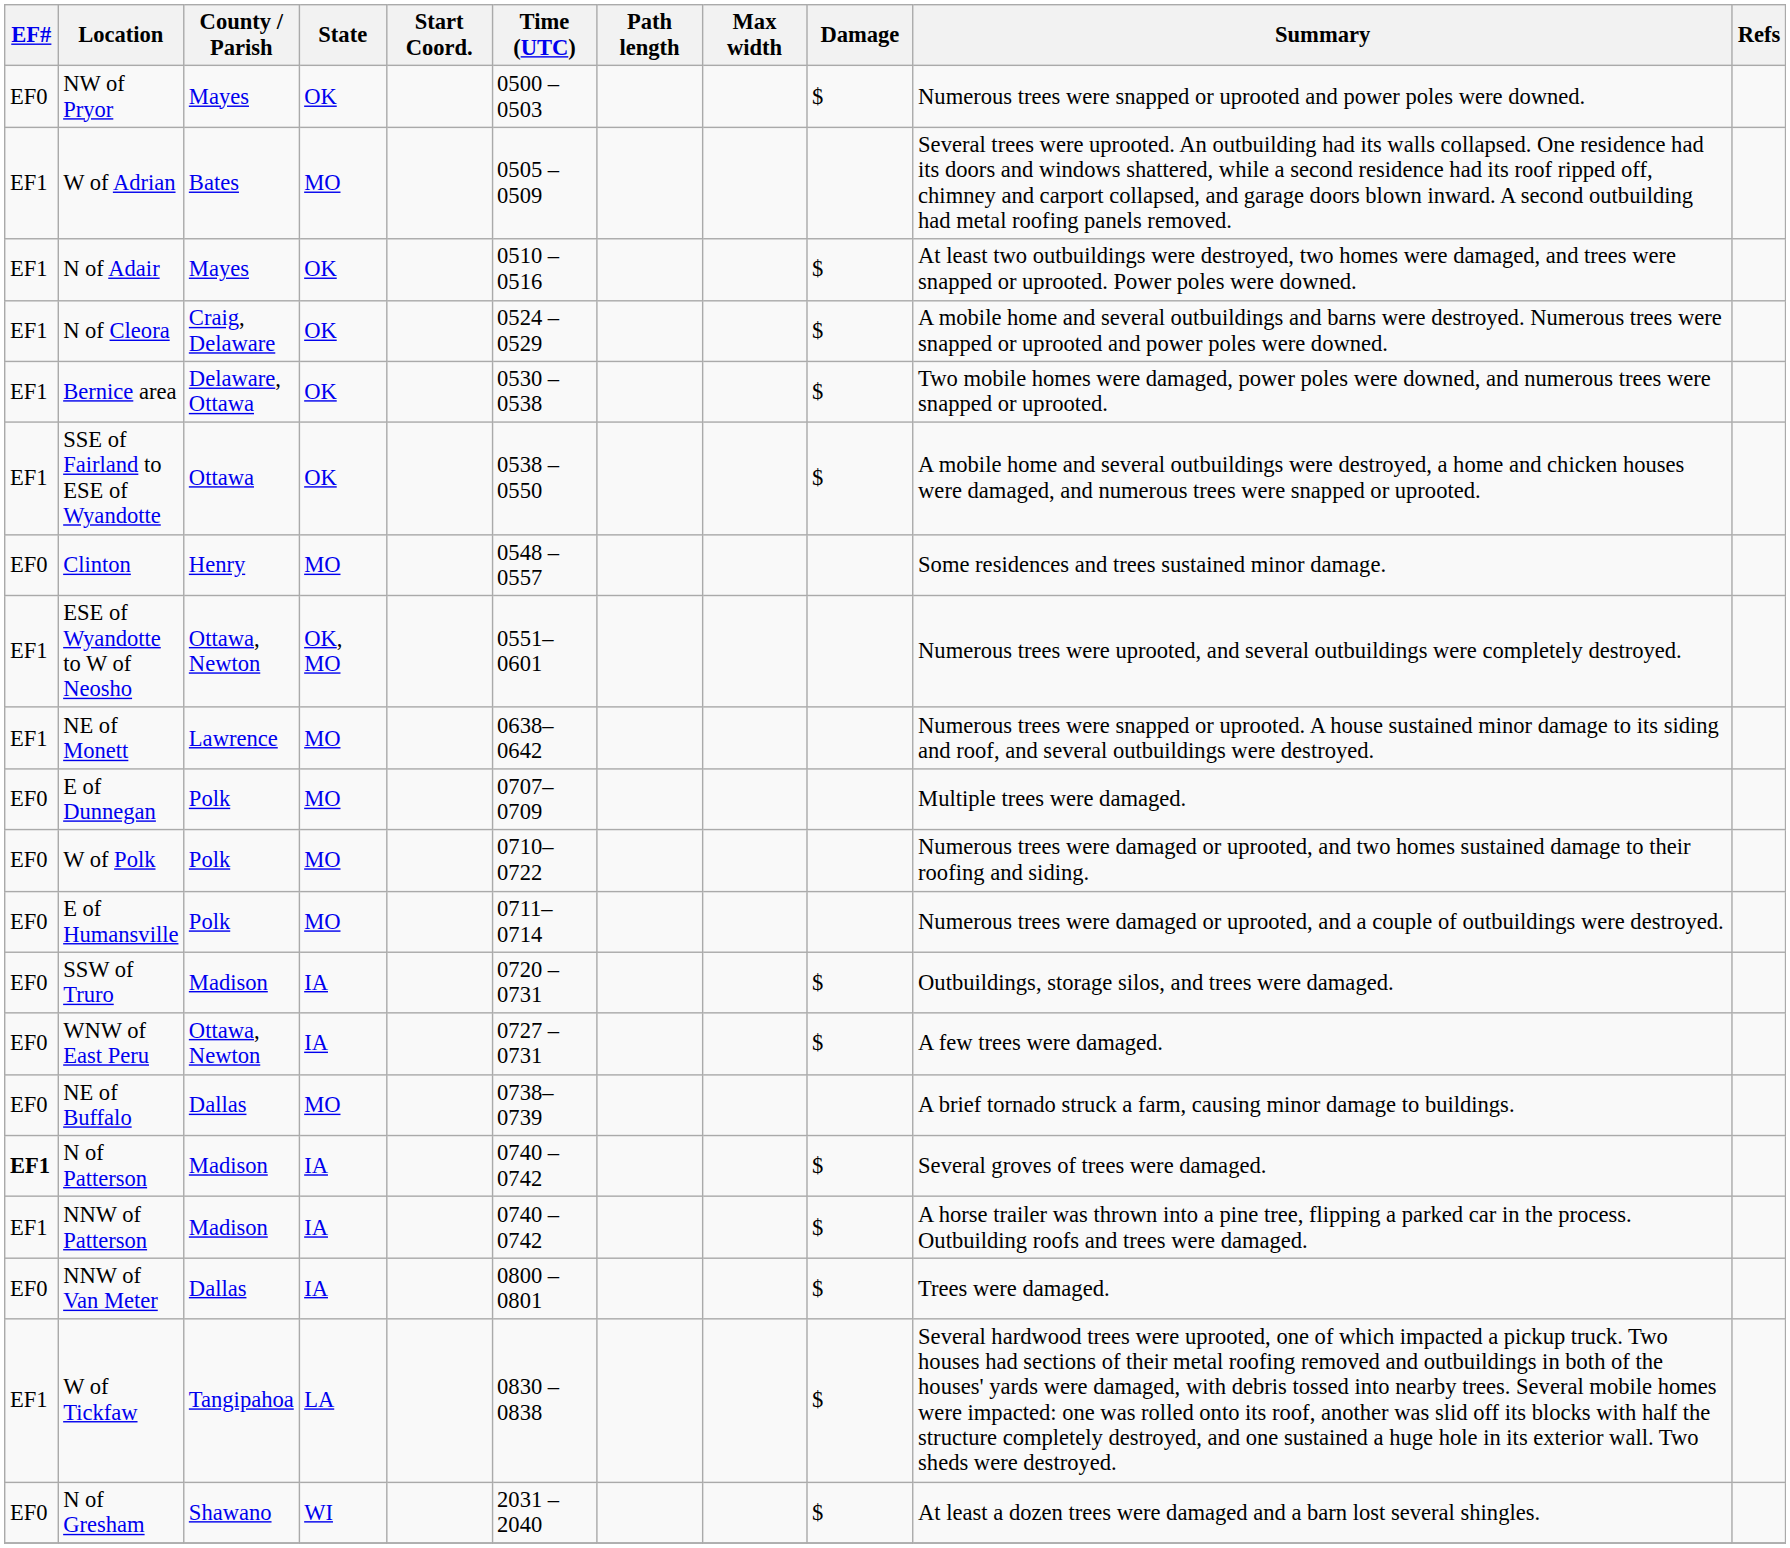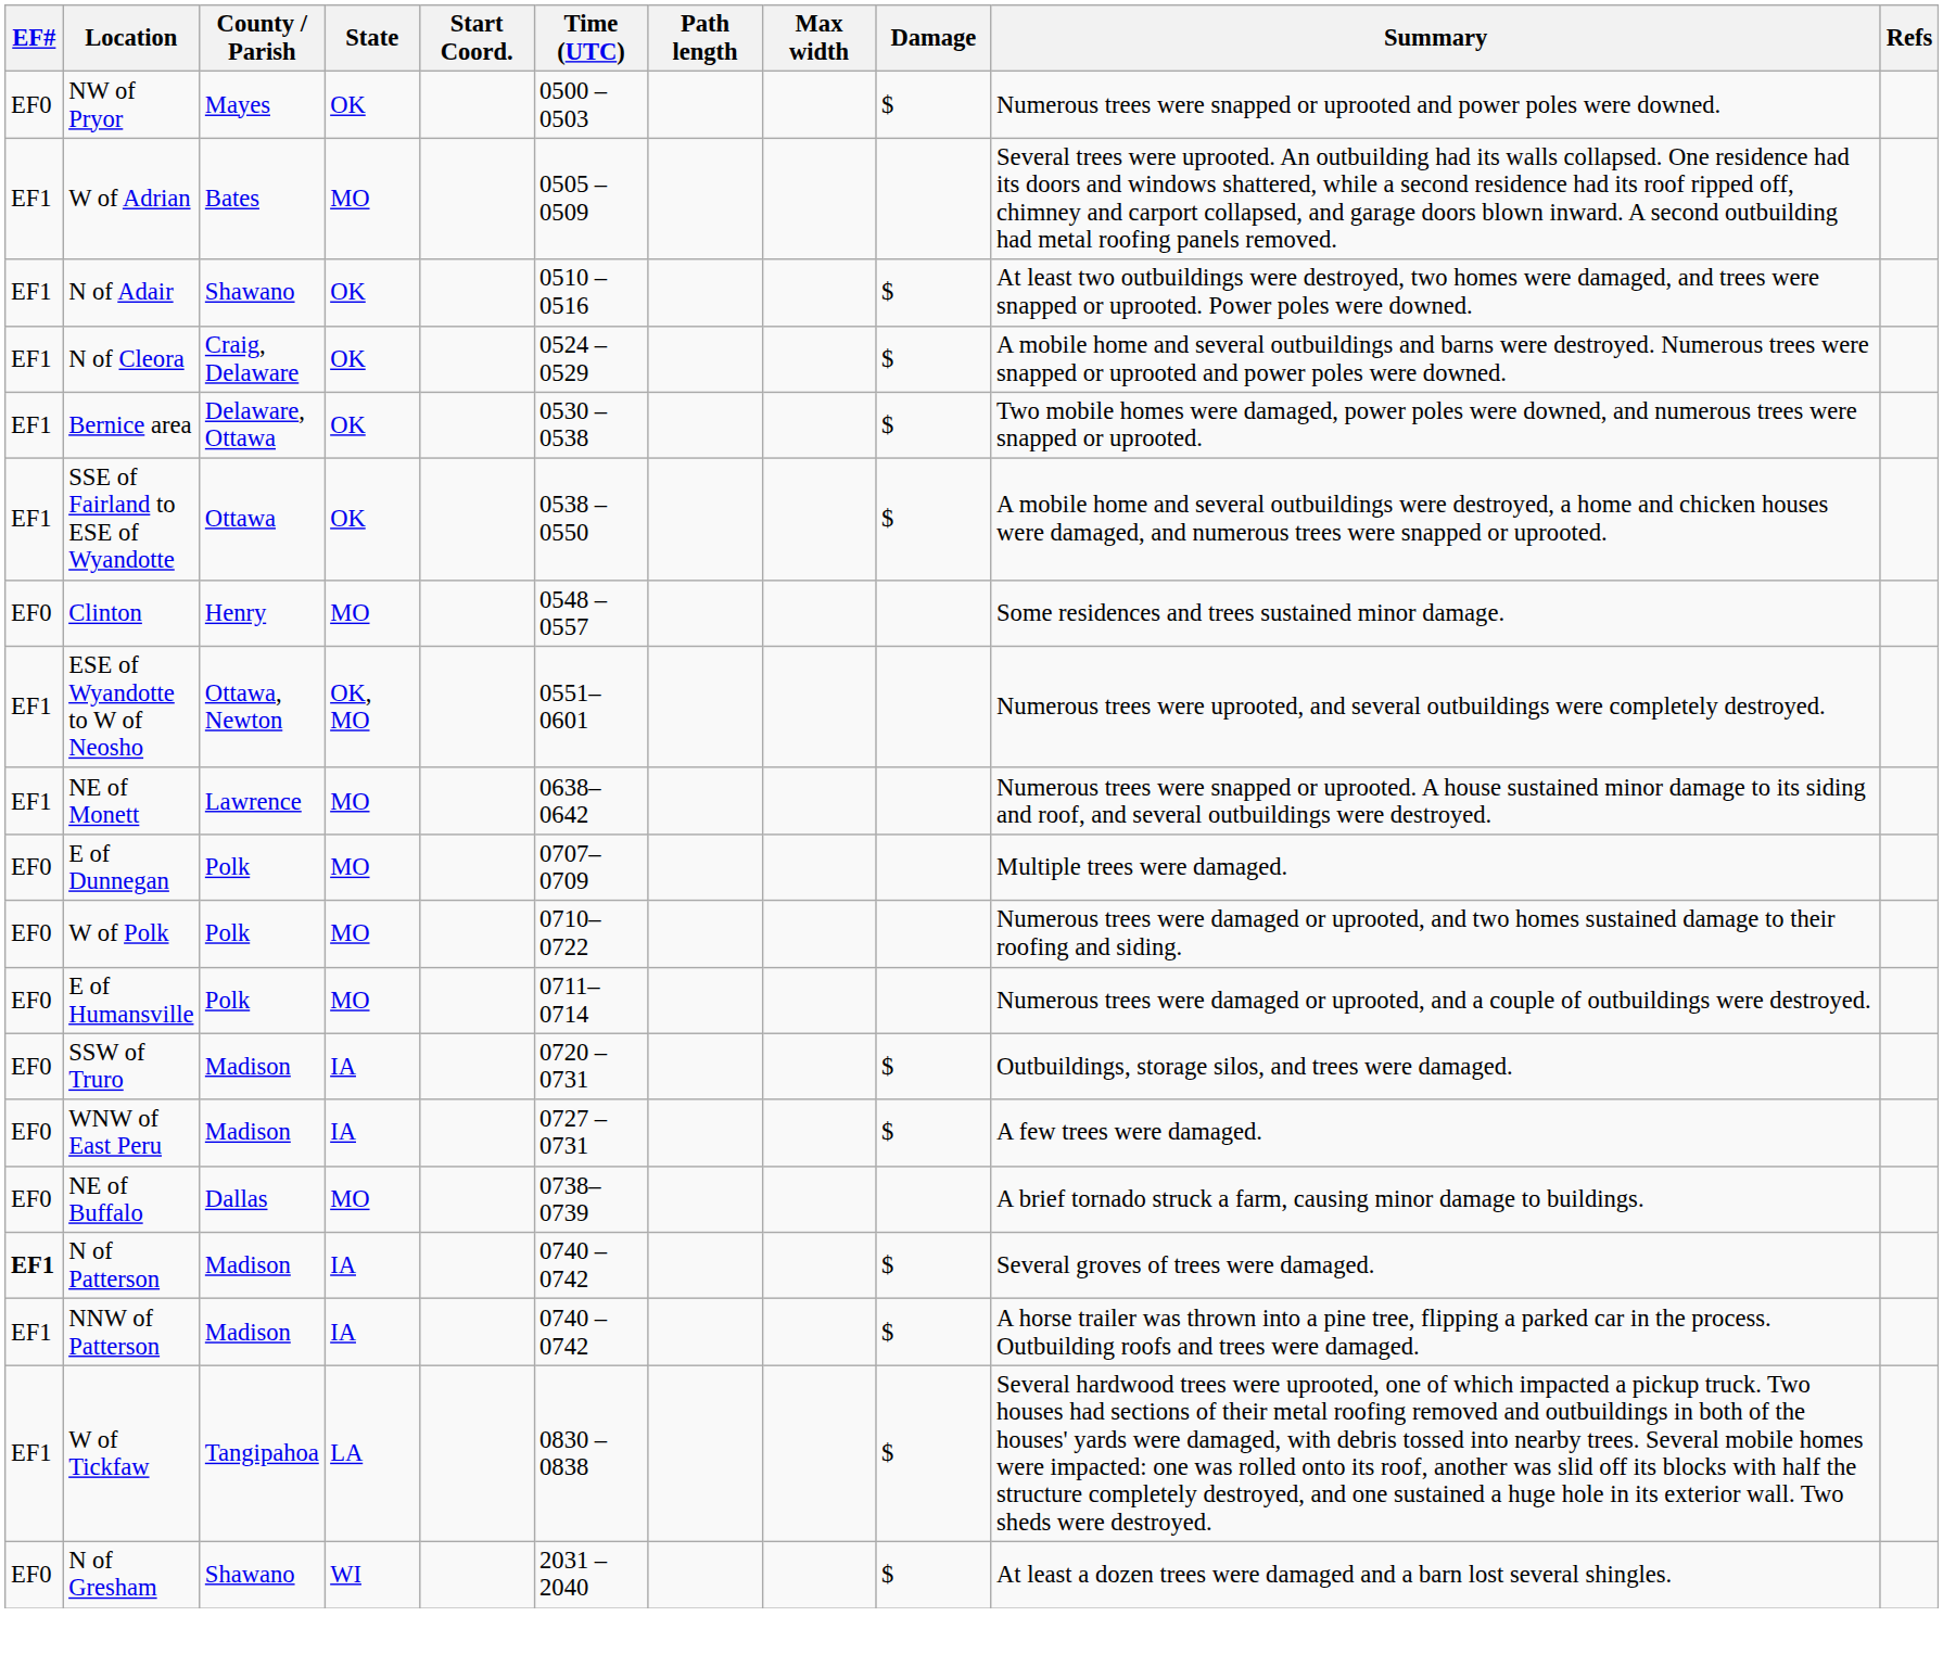N of Adair | County / Parish: Mayes -> Shawano
WNW of East Peru | County / Parish: Ottawa, Newton -> Madison
- row: EF0 | NNW of Van Meter | Dallas | IA | 0800 – 0801 | $ | Trees were damaged.
